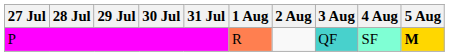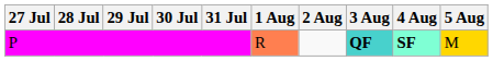P | 3 Aug: normal -> bold
P | 4 Aug: normal -> bold
P | 5 Aug: bold -> normal
